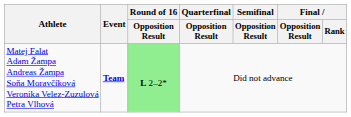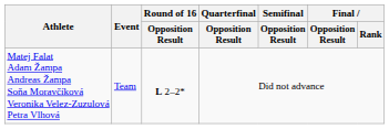row 3 | Event: bold -> normal
row 3 | Round of 16 / Opposition Result: lightgreen background -> no background
